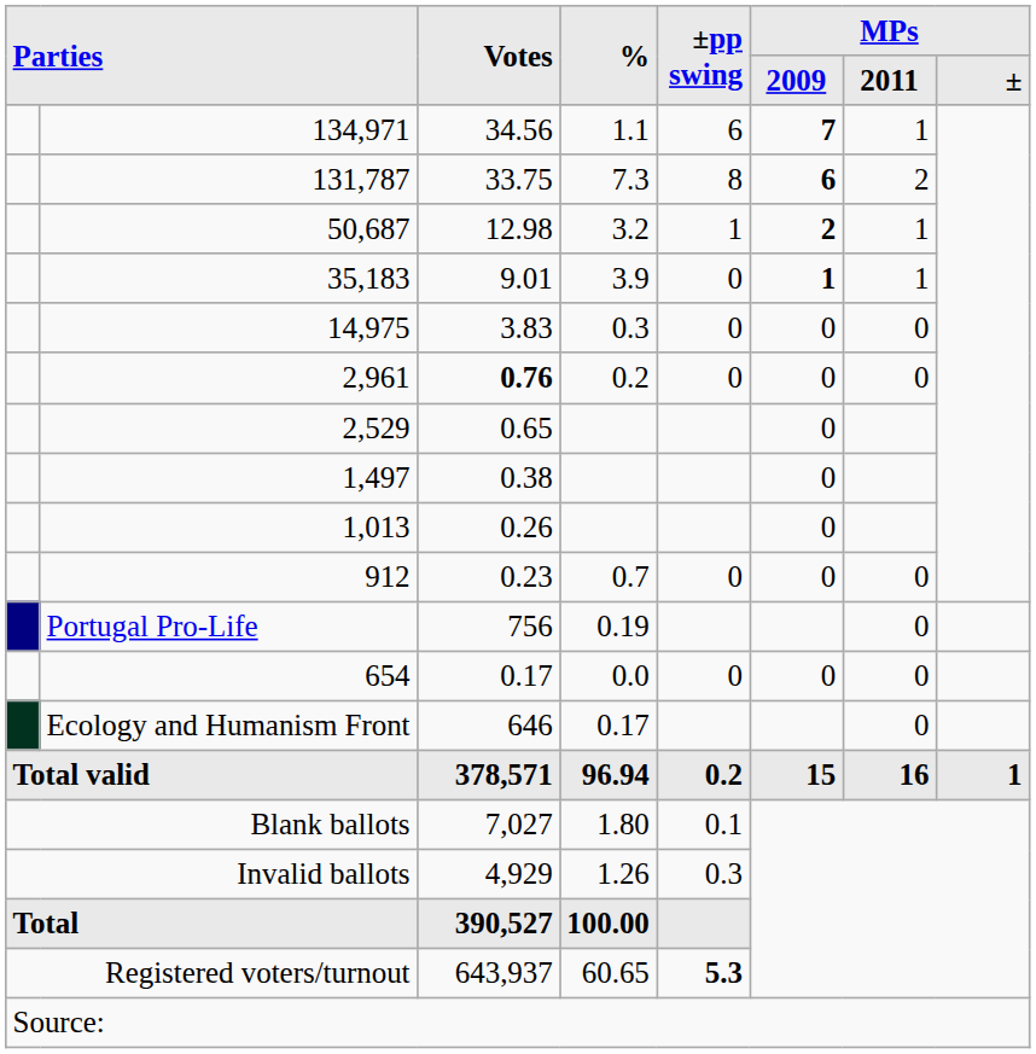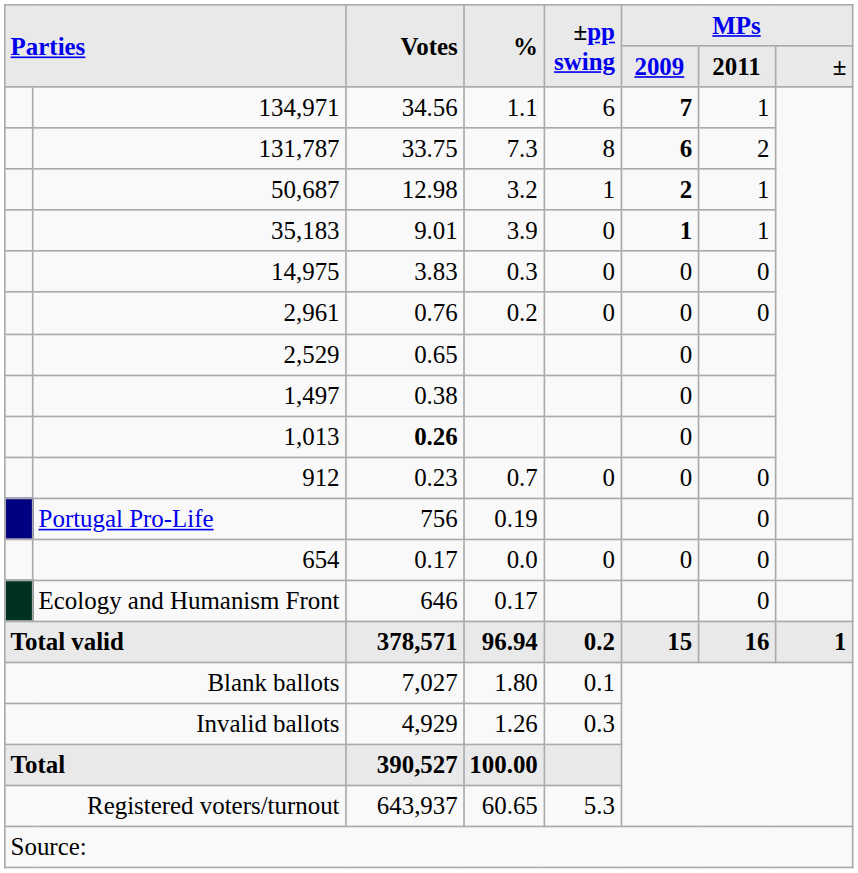2,961 | Votes: bold -> normal
1,013 | Votes: normal -> bold
Registered voters/turnout | ±pp swing: bold -> normal
